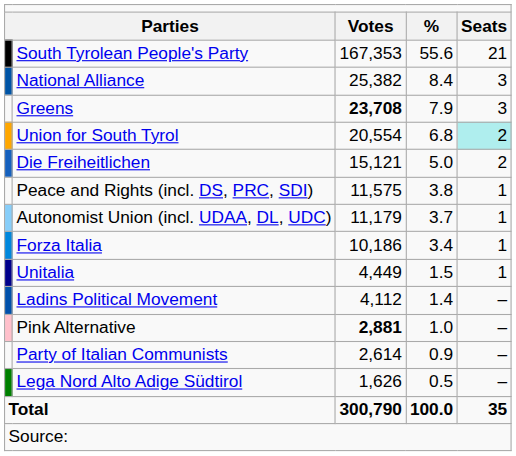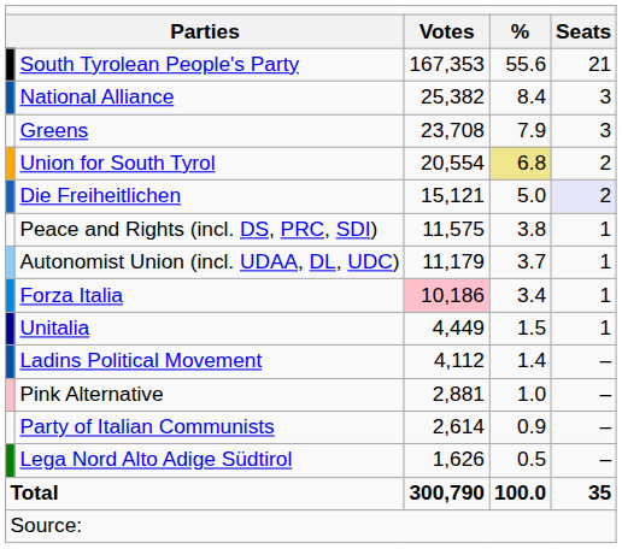Greens | column 3: bold -> normal
Union for South Tyrol | column 4: no background -> khaki background
Union for South Tyrol | column 5: paleturquoise background -> no background
Die Freiheitlichen | column 5: no background -> lavender background
Forza Italia | column 3: no background -> pink background
Pink Alternative | column 3: bold -> normal
